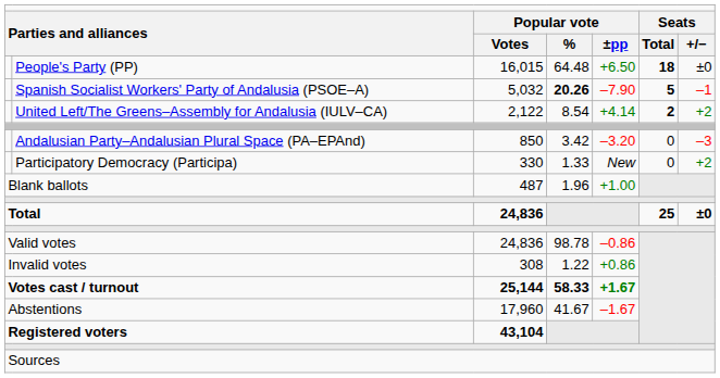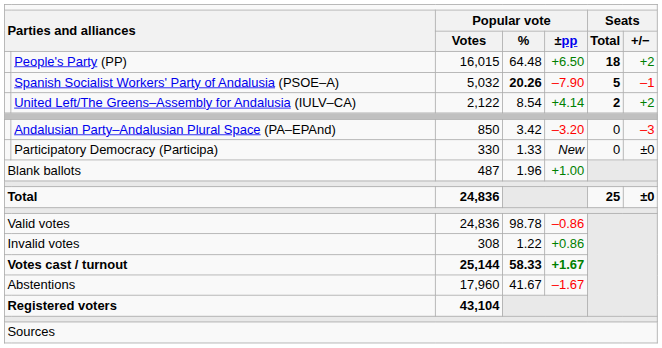People's Party (PP) | column 7: ±0 -> +2
Participatory Democracy (Participa) | column 7: +2 -> ±0
